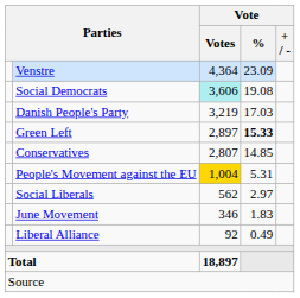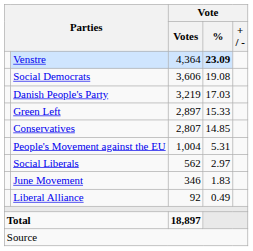Venstre | Vote / %: normal -> bold
Social Democrats | Vote / Votes: paleturquoise background -> no background
Green Left | Vote / %: bold -> normal
People's Movement against the EU | Vote / Votes: gold background -> no background
